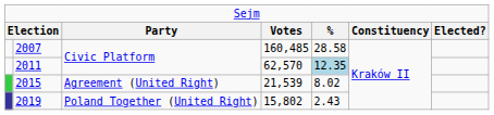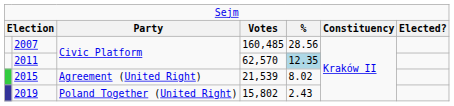2007 | column 5: 28.58 -> 28.56
